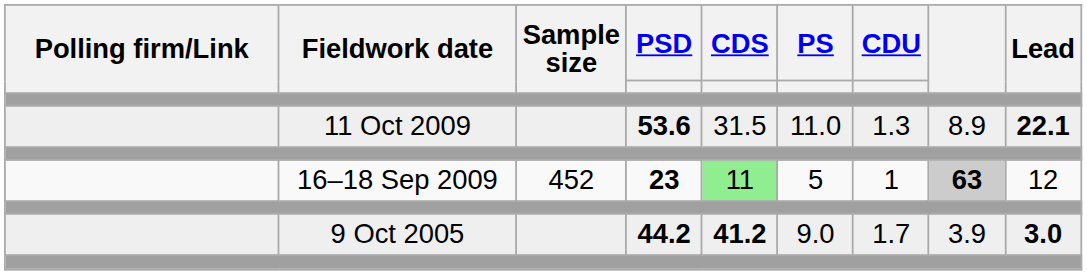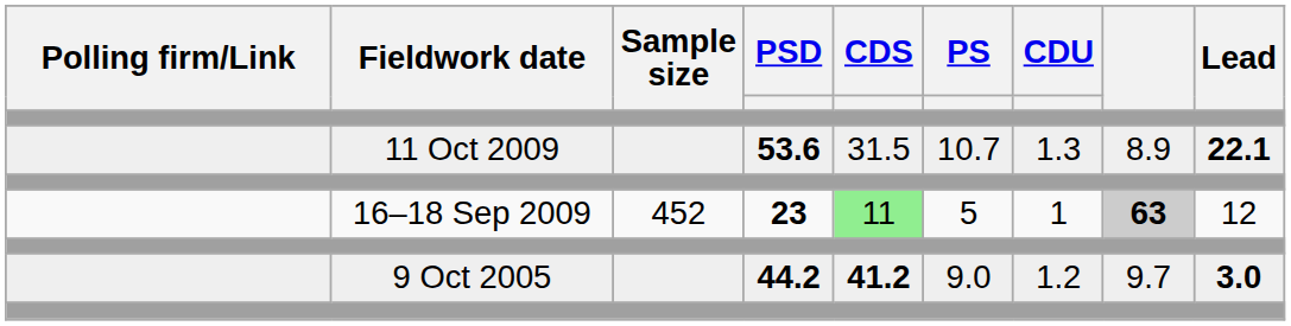11 Oct 2009 | PS: 11.0 -> 10.7
9 Oct 2005 | CDU: 1.7 -> 1.2
9 Oct 2005 | column 8: 3.9 -> 9.7
